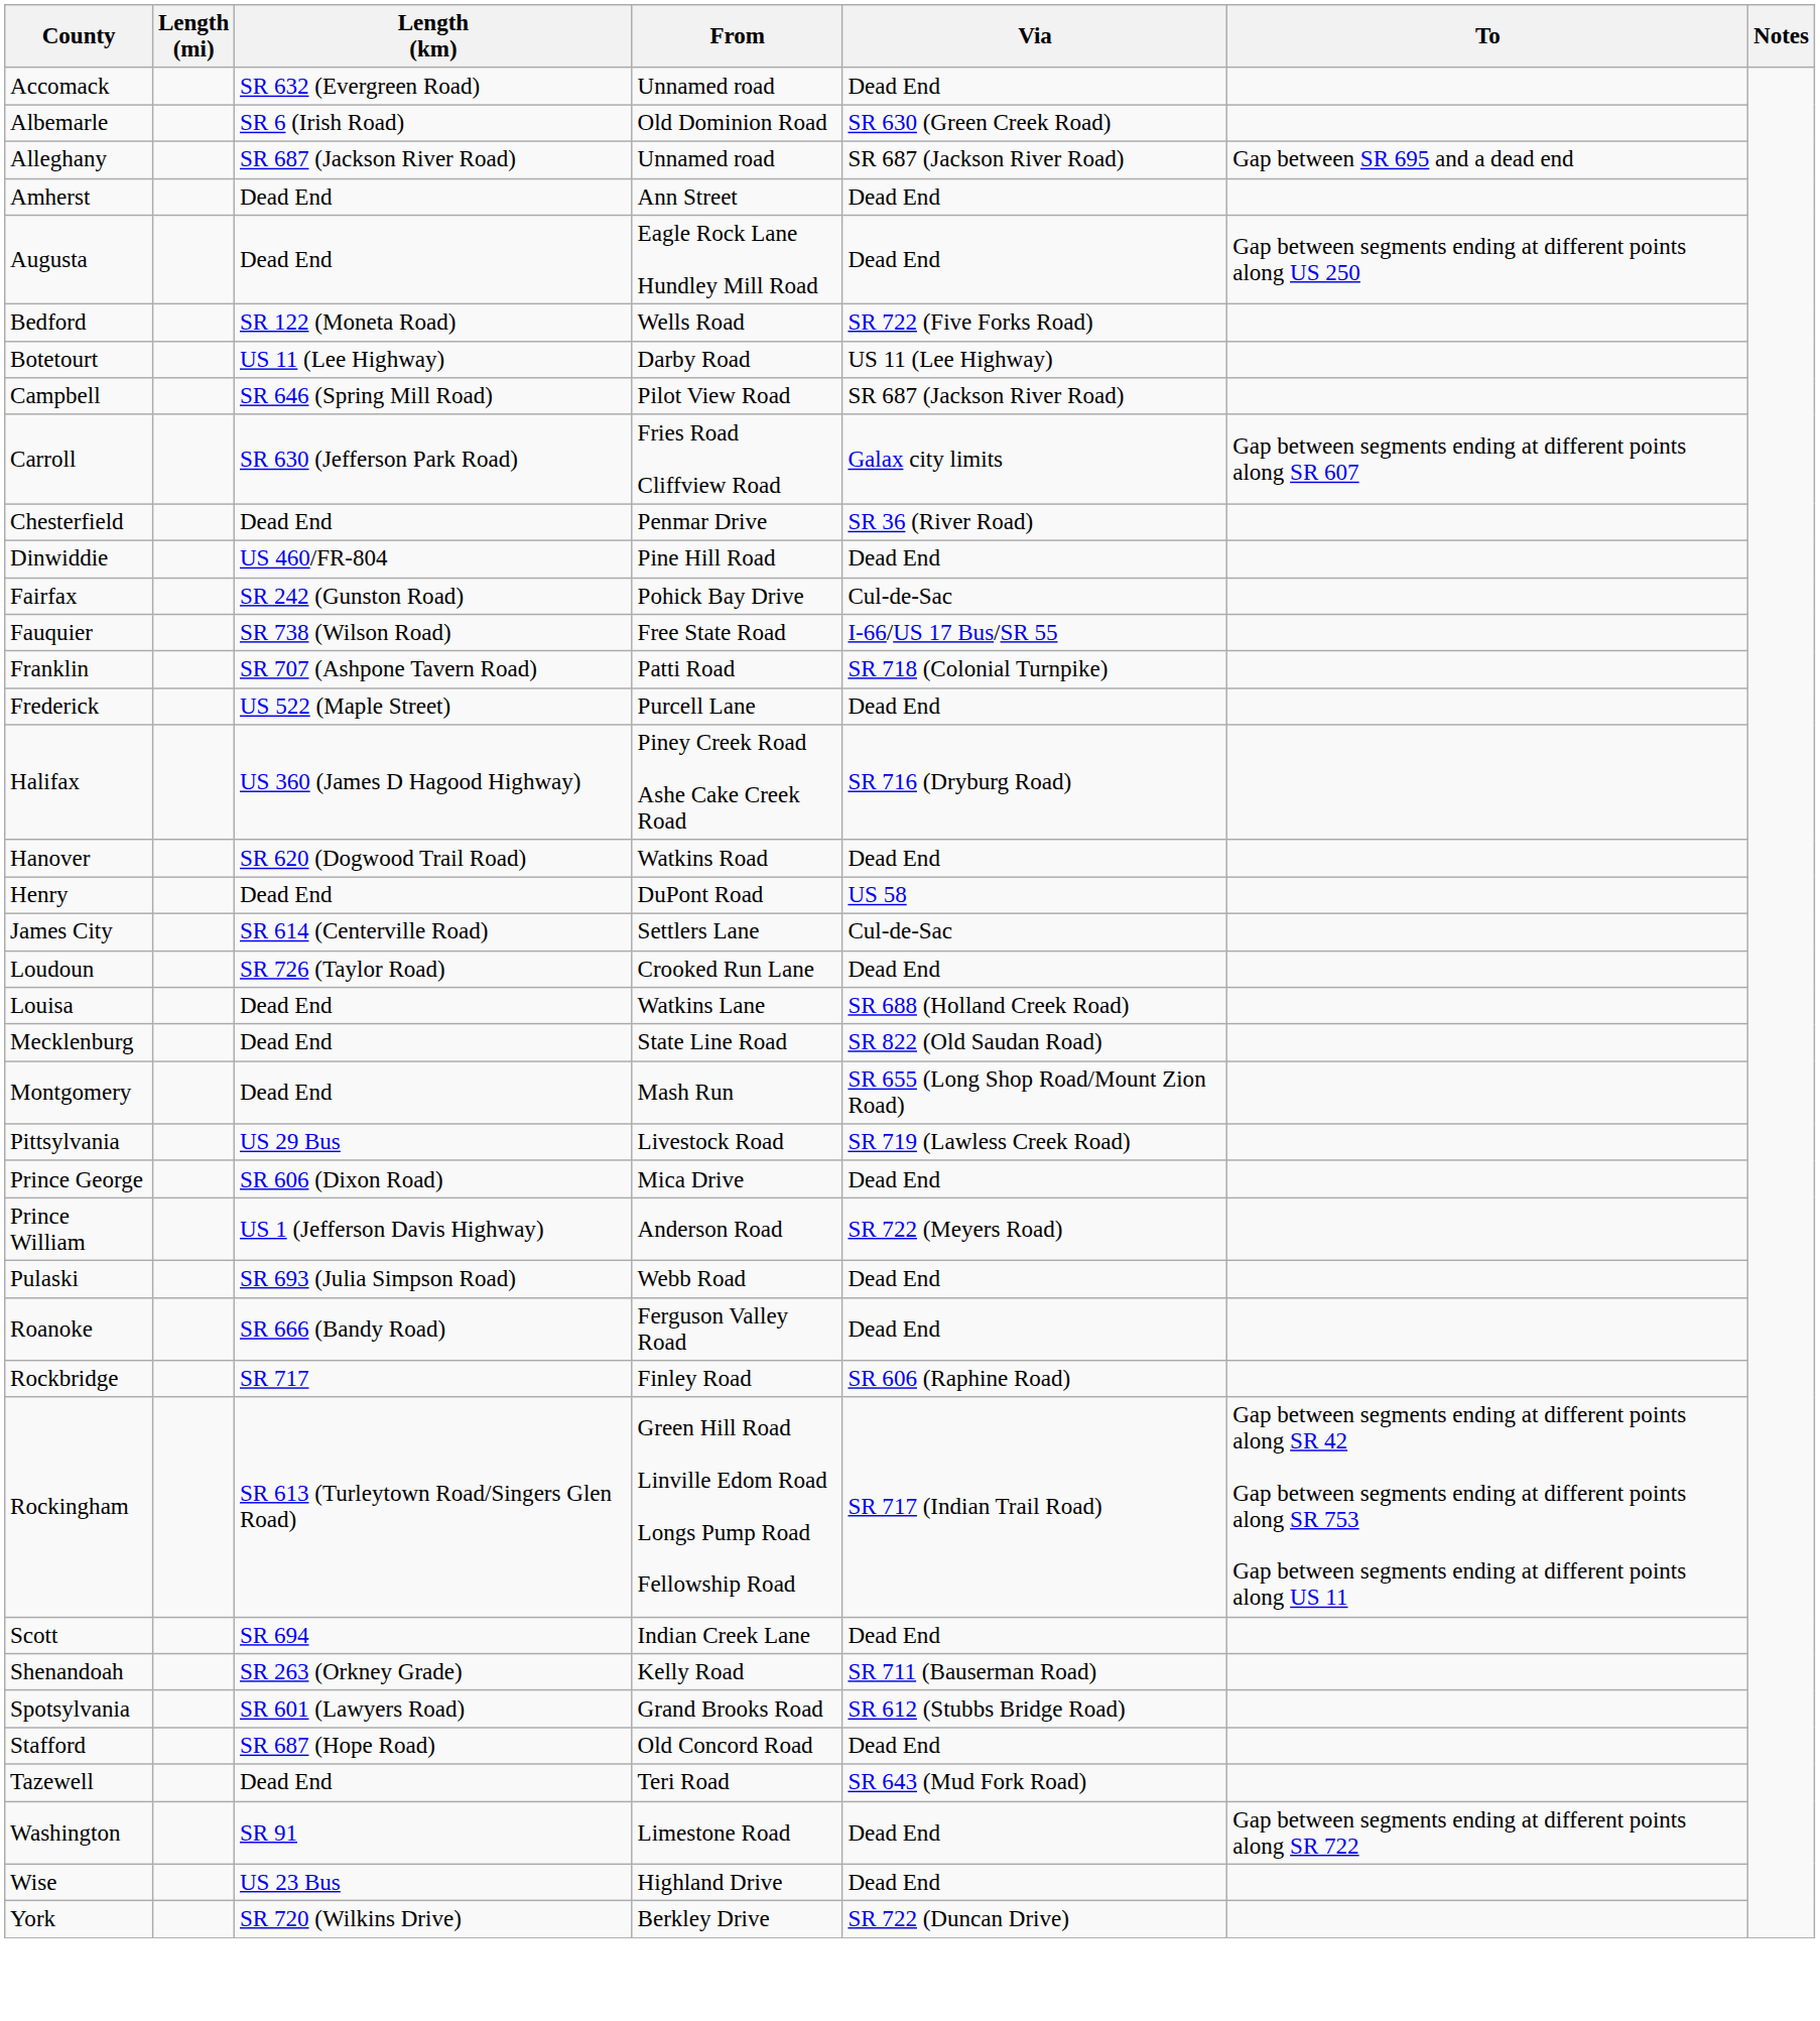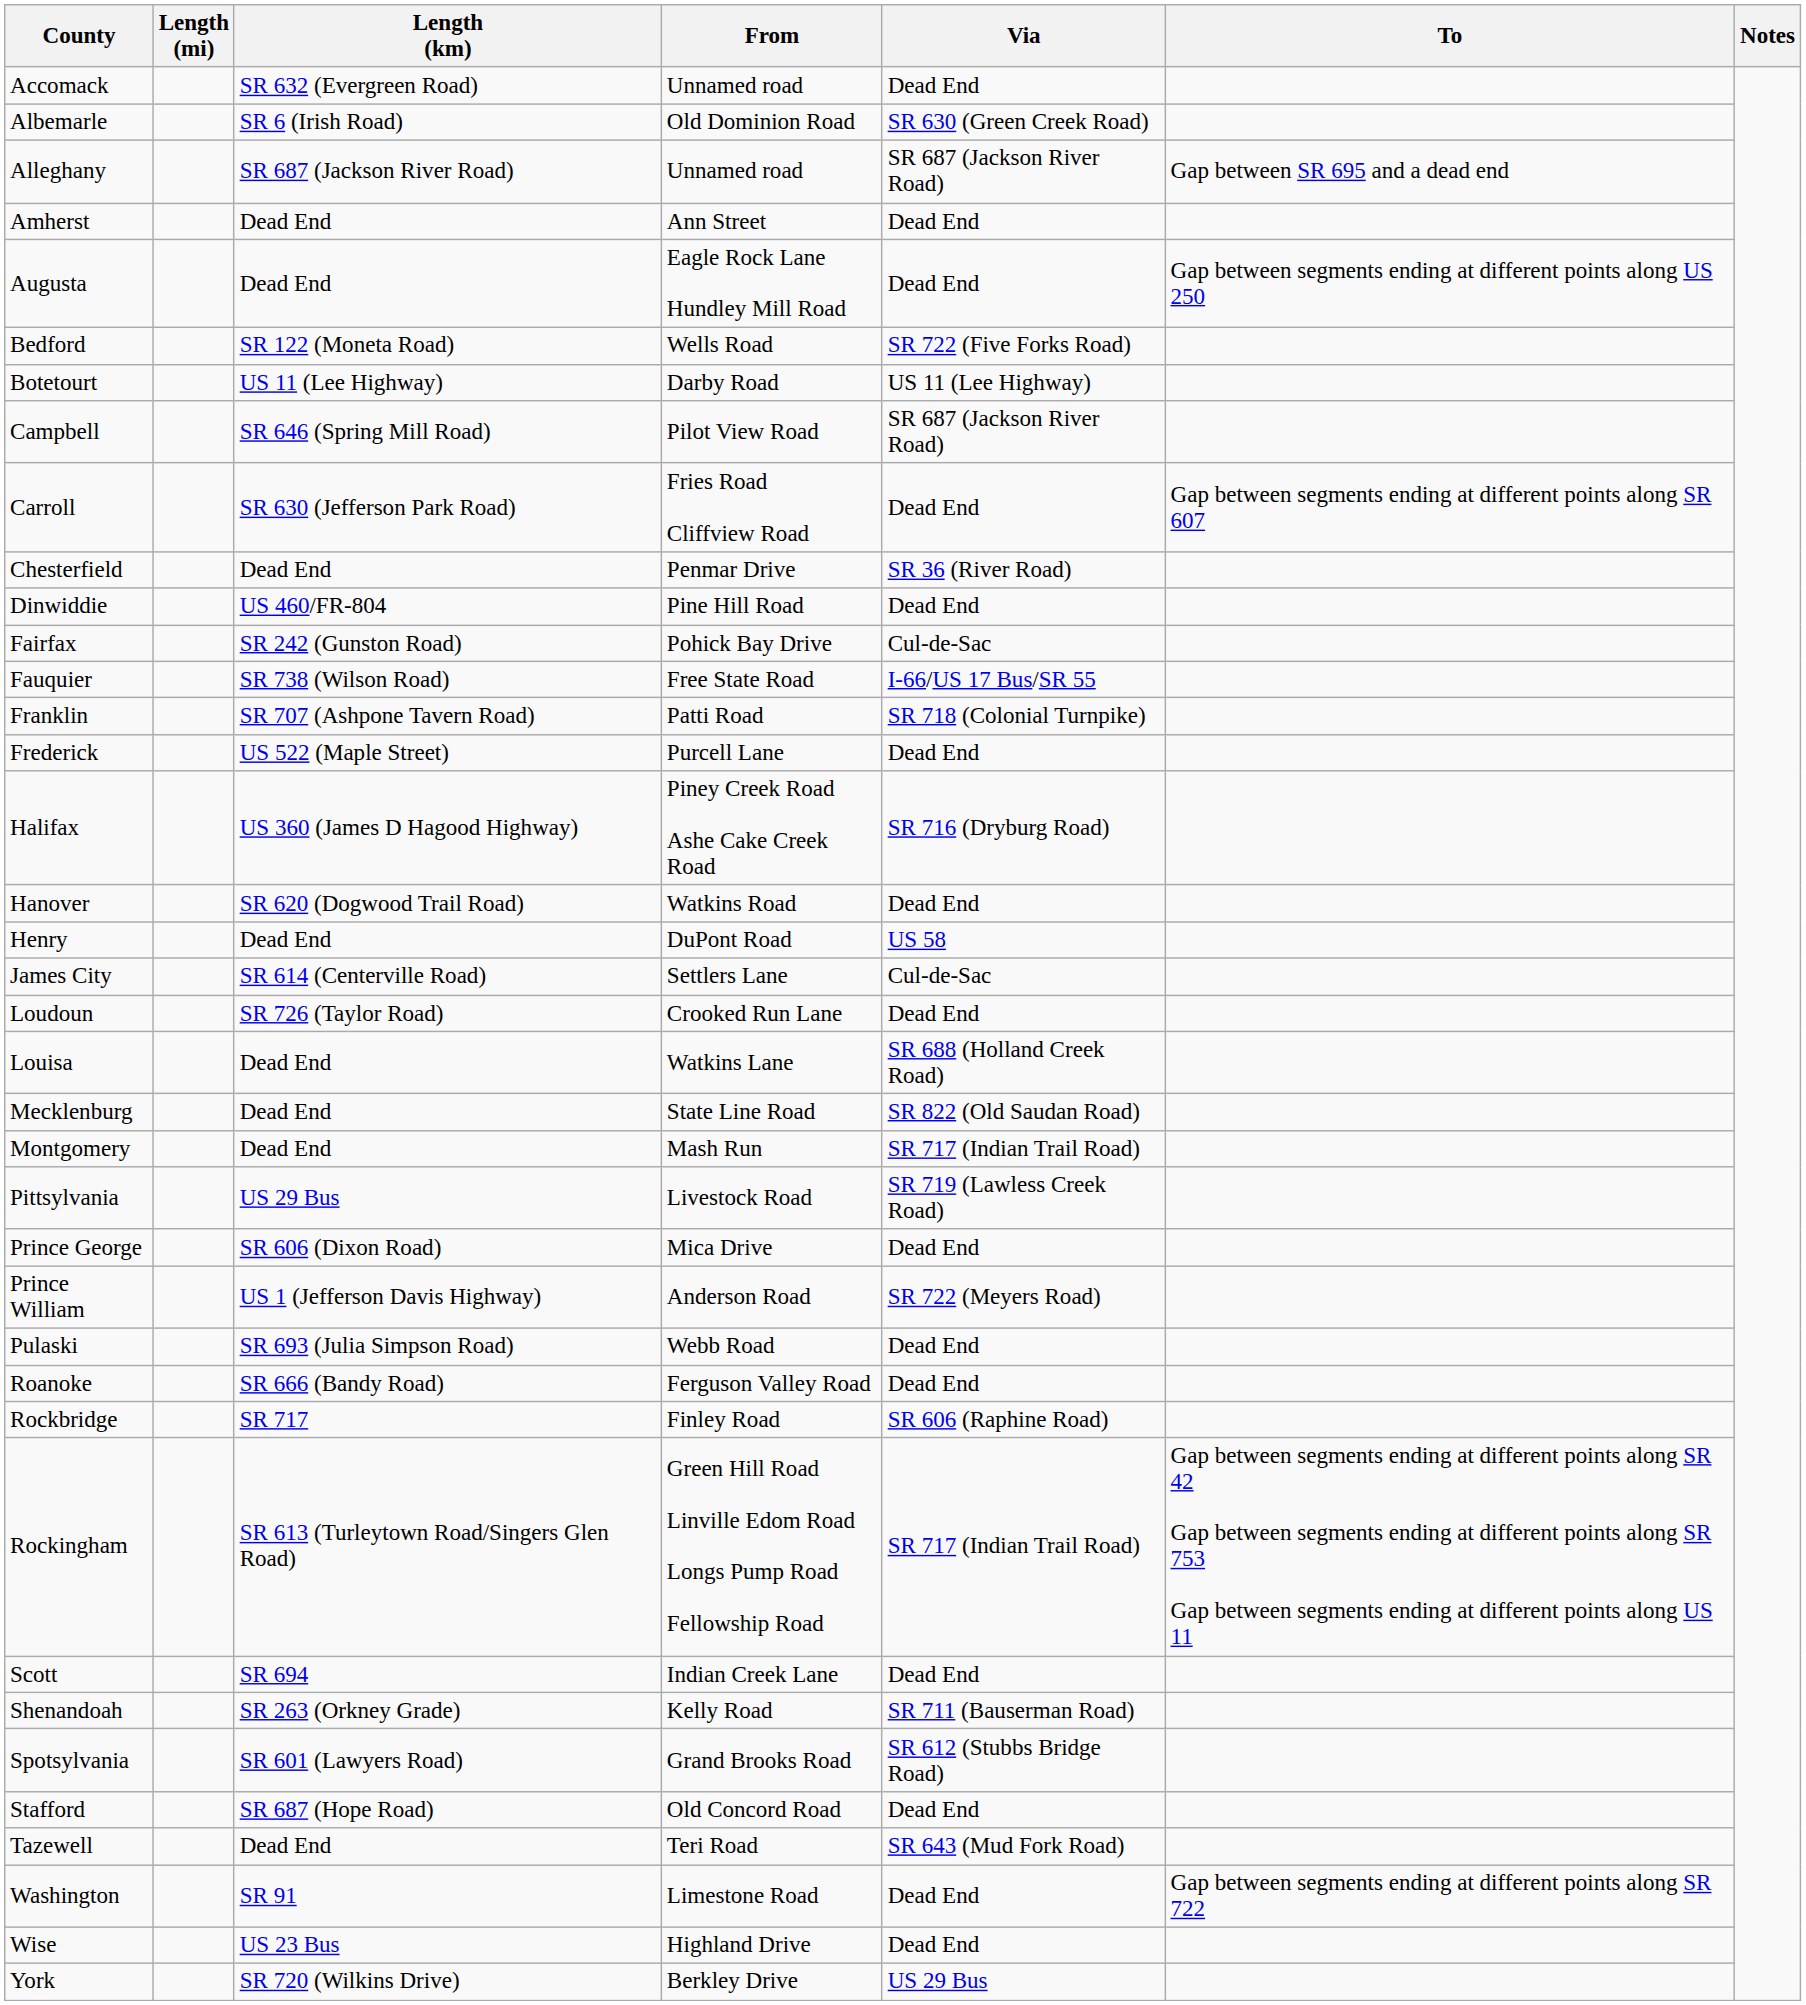Carroll | Via: Galax city limits -> Dead End
Montgomery | Via: SR 655 (Long Shop Road/Mount Zion Road) -> SR 717 (Indian Trail Road)
York | Via: SR 722 (Duncan Drive) -> US 29 Bus
